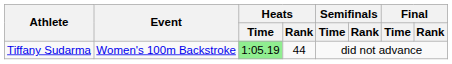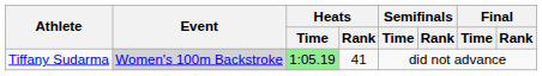Tiffany Sudarma | Event: no background -> lightgrey background
Tiffany Sudarma | Heats / Rank: 44 -> 41
